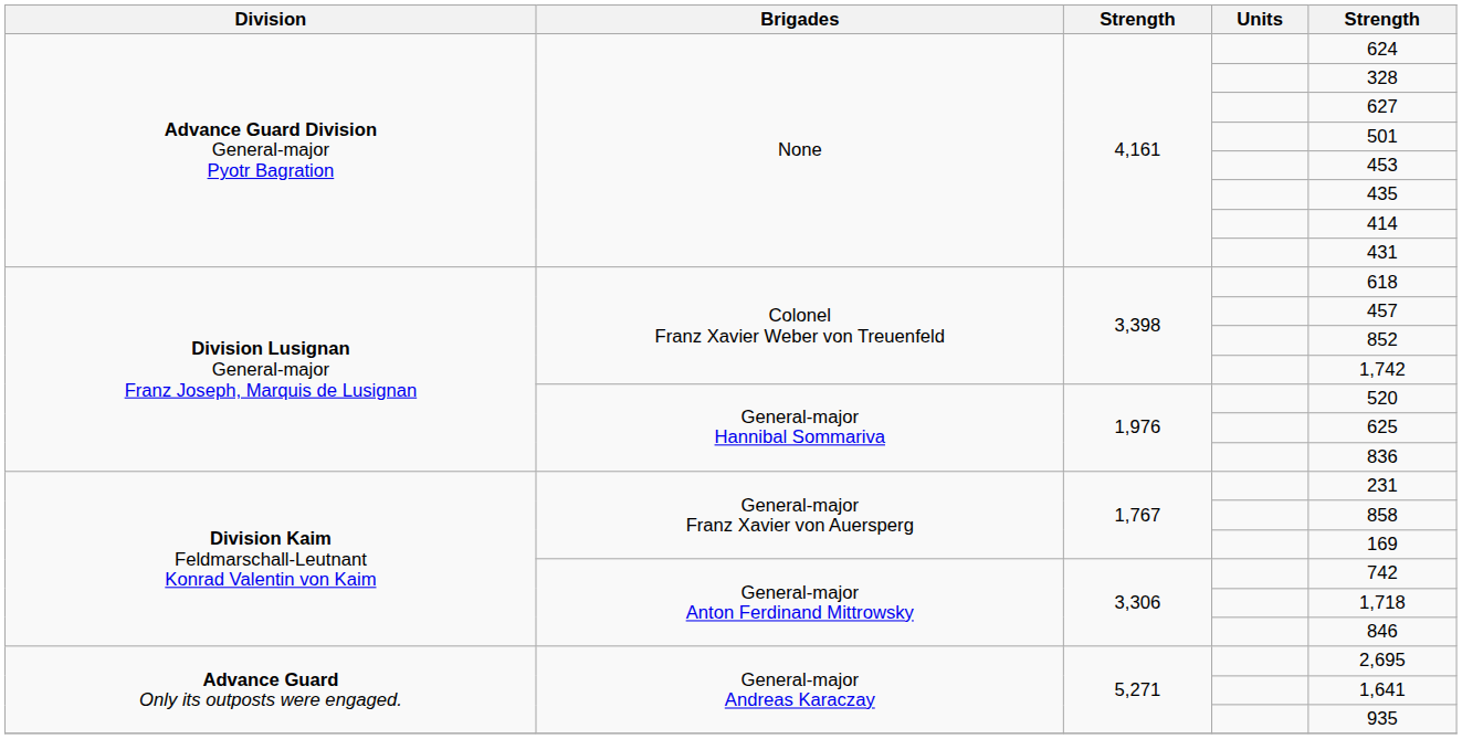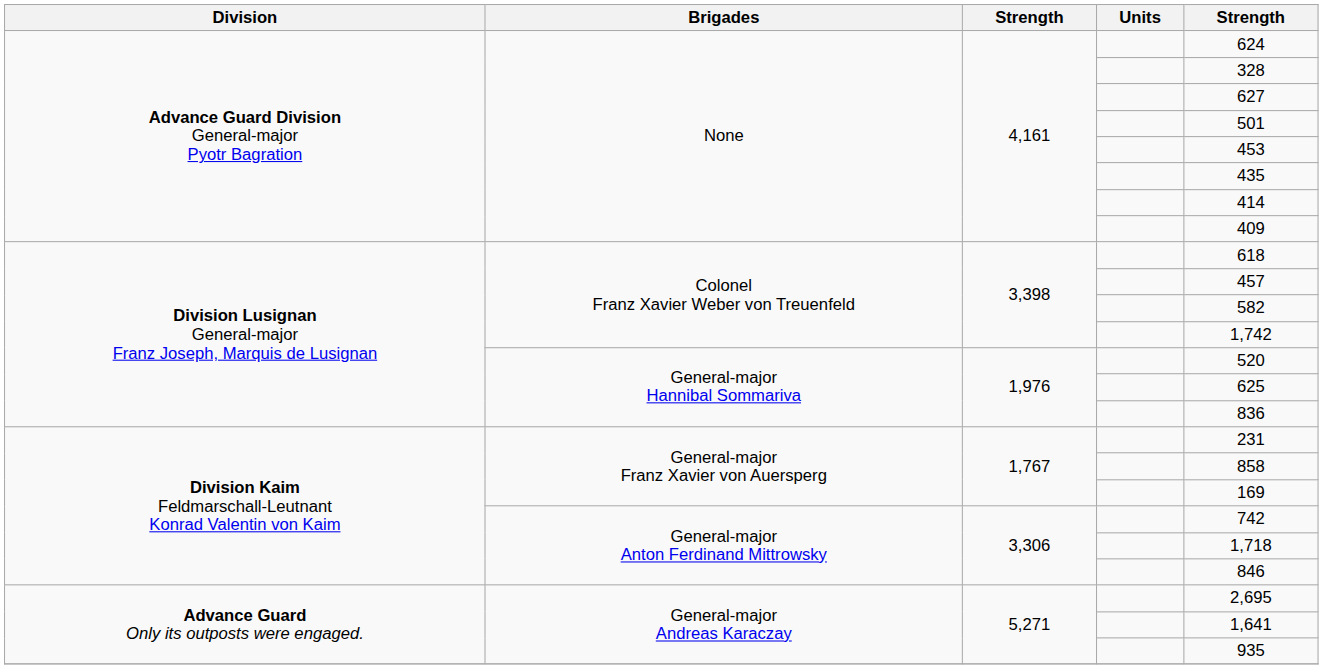row 9 | column 5: 431 -> 409
row 12 | column 5: 852 -> 582
